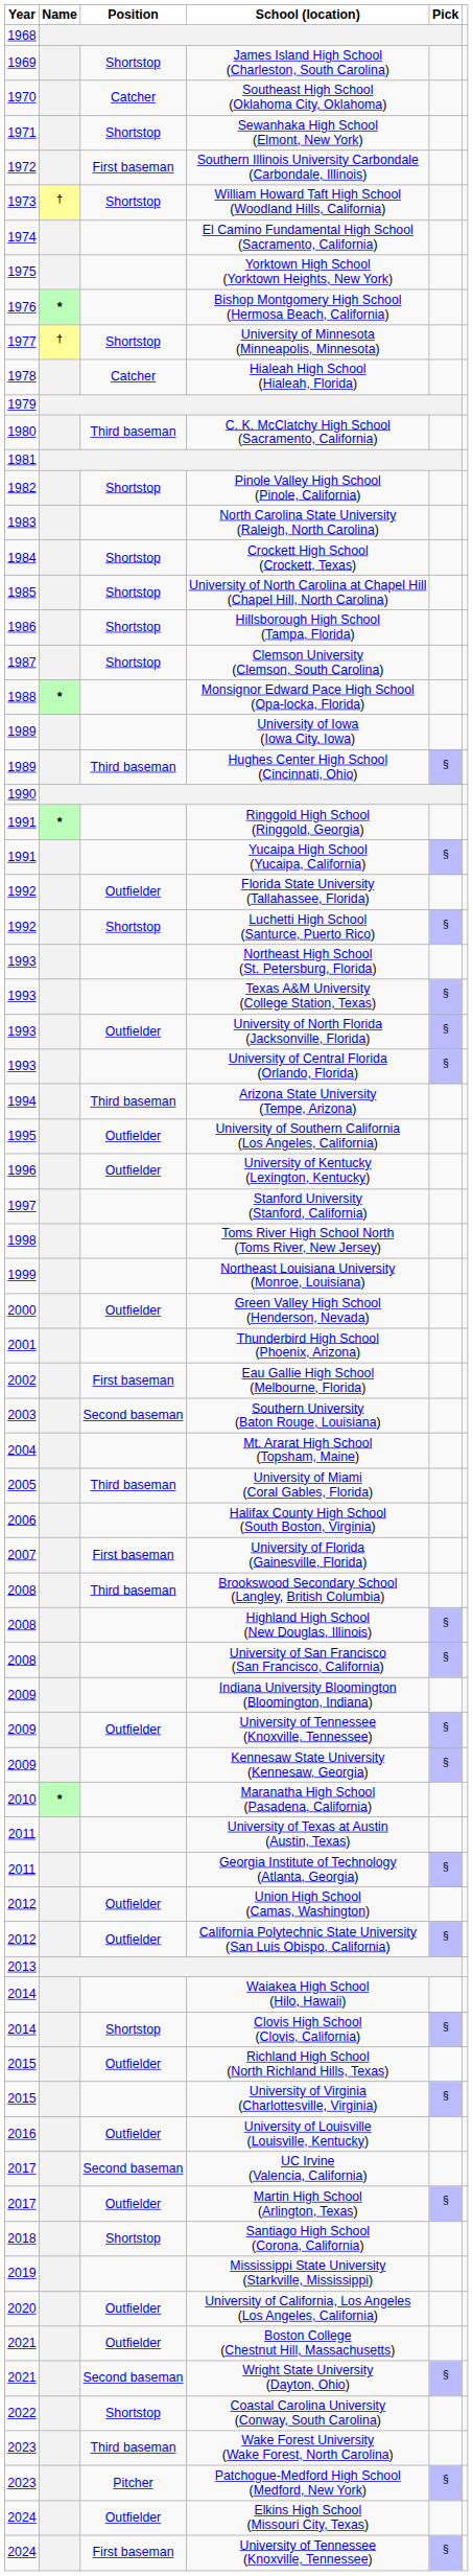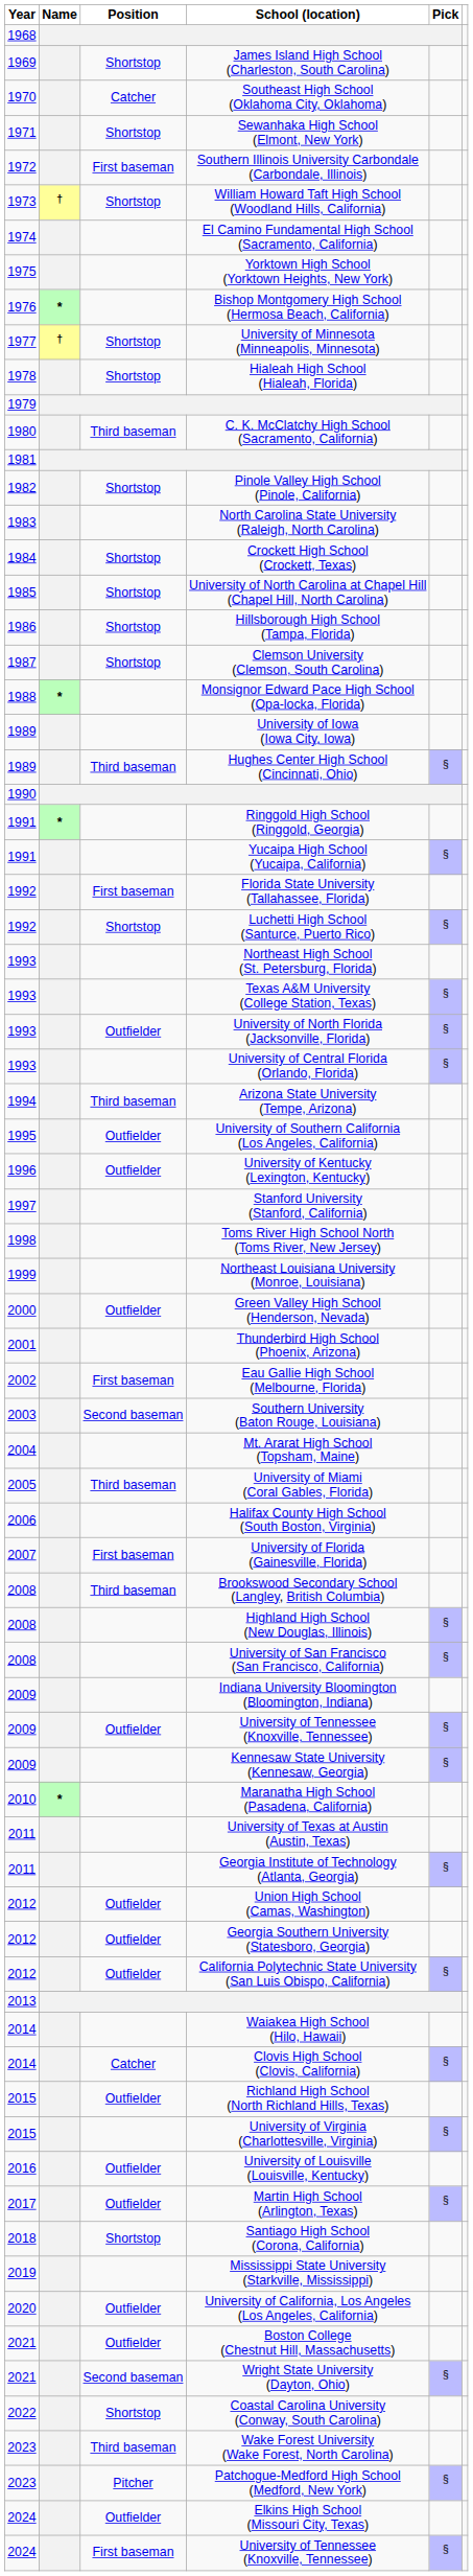Hialeah High School (Hialeah, Florida) | Position: Catcher -> Shortstop
Florida State University (Tallahassee, Florida) | Position: Outfielder -> First baseman
+ row: 2012 | Outfielder | Georgia Southern University (Statesboro, Georgia)
Clovis High School (Clovis, California) | Position: Shortstop -> Catcher
- row: 2017 | Second baseman | UC Irvine (Valencia, California)
